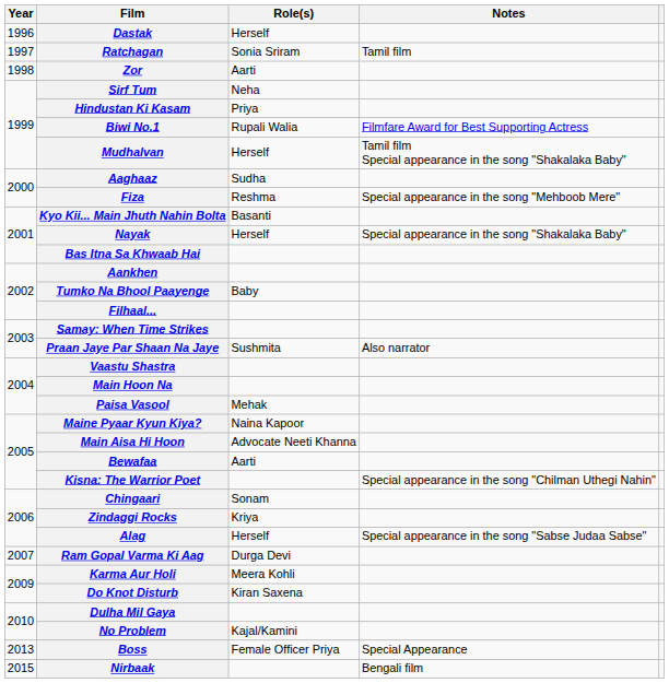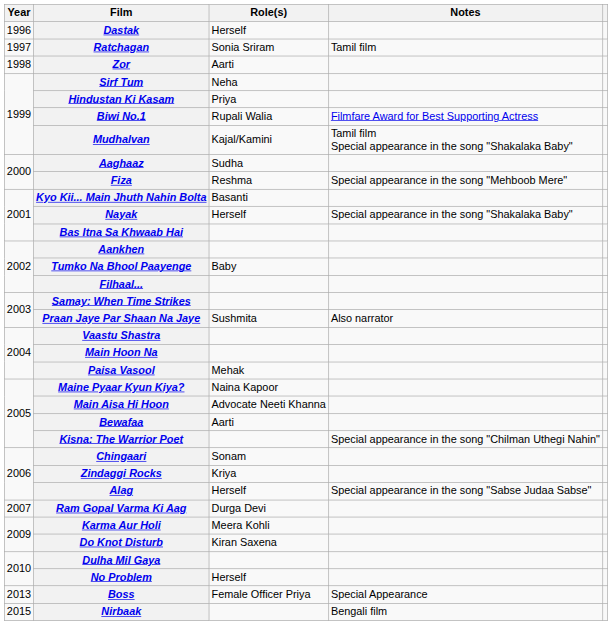Mudhalvan | Role(s): Herself -> Kajal/Kamini
No Problem | Role(s): Kajal/Kamini -> Herself
